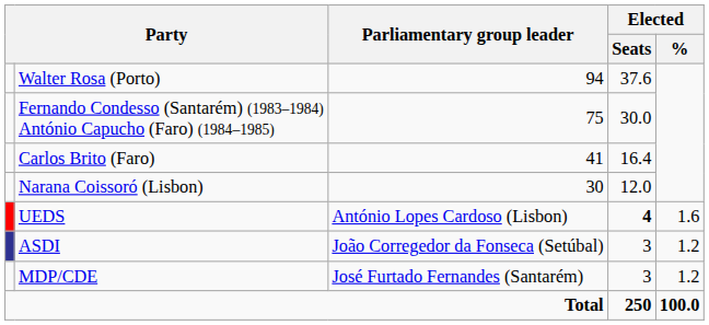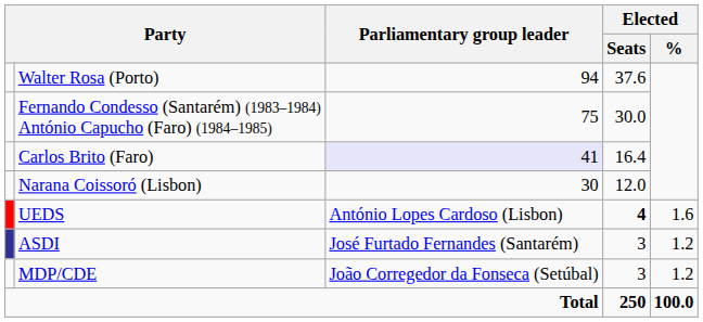Carlos Brito (Faro) | Parliamentary group leader: no background -> lavender background
ASDI | Parliamentary group leader: João Corregedor da Fonseca (Setúbal) -> José Furtado Fernandes (Santarém)
MDP/CDE | Parliamentary group leader: José Furtado Fernandes (Santarém) -> João Corregedor da Fonseca (Setúbal)
